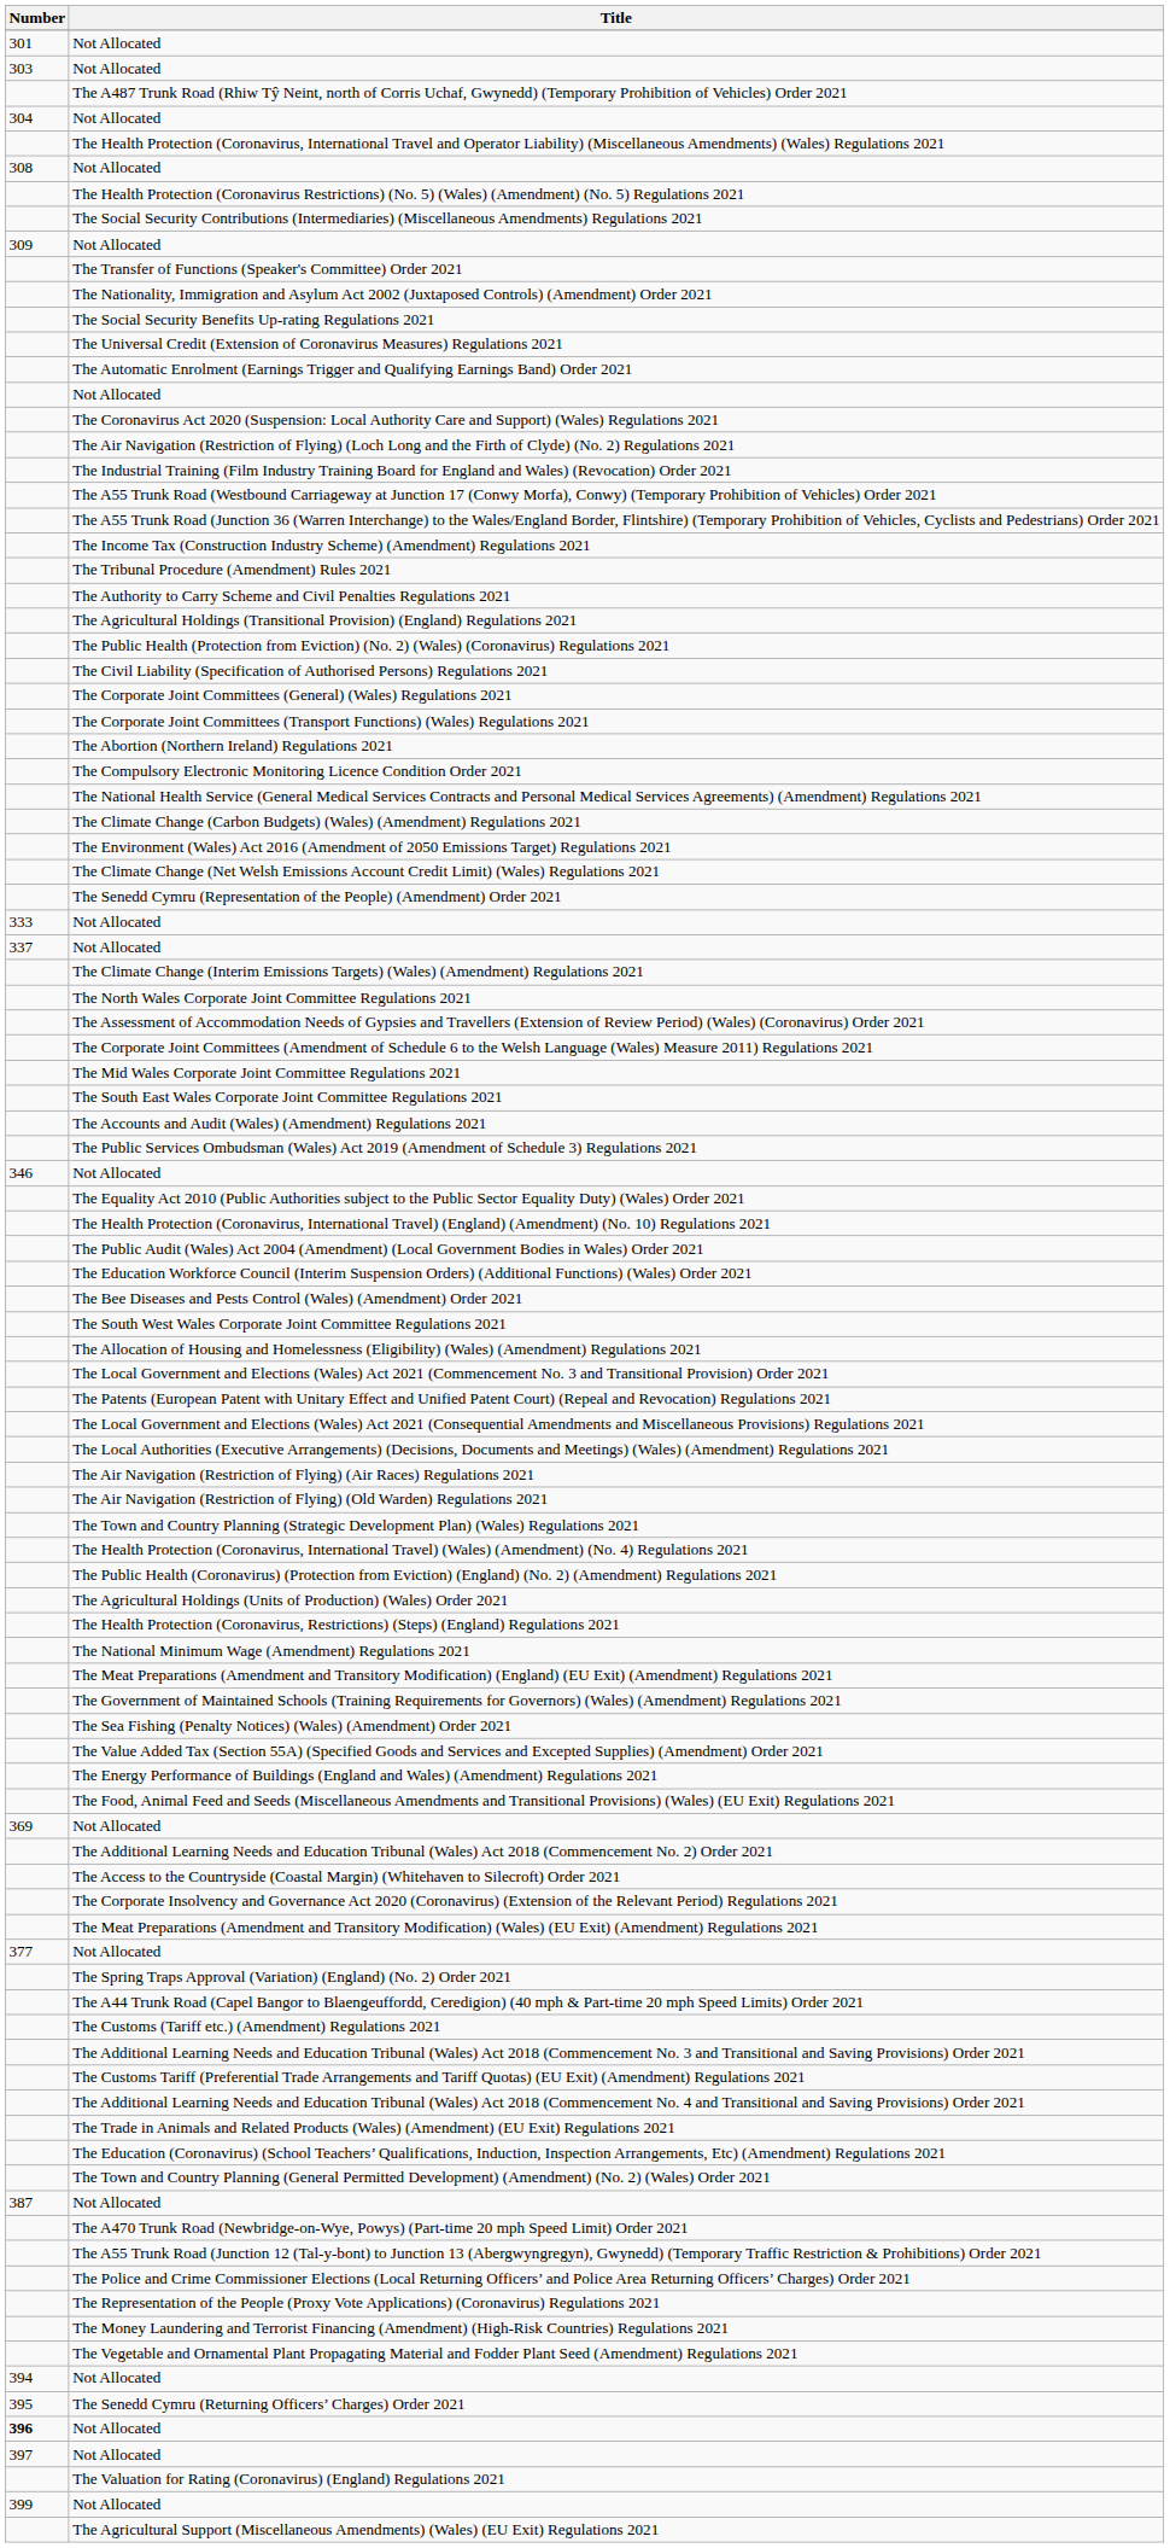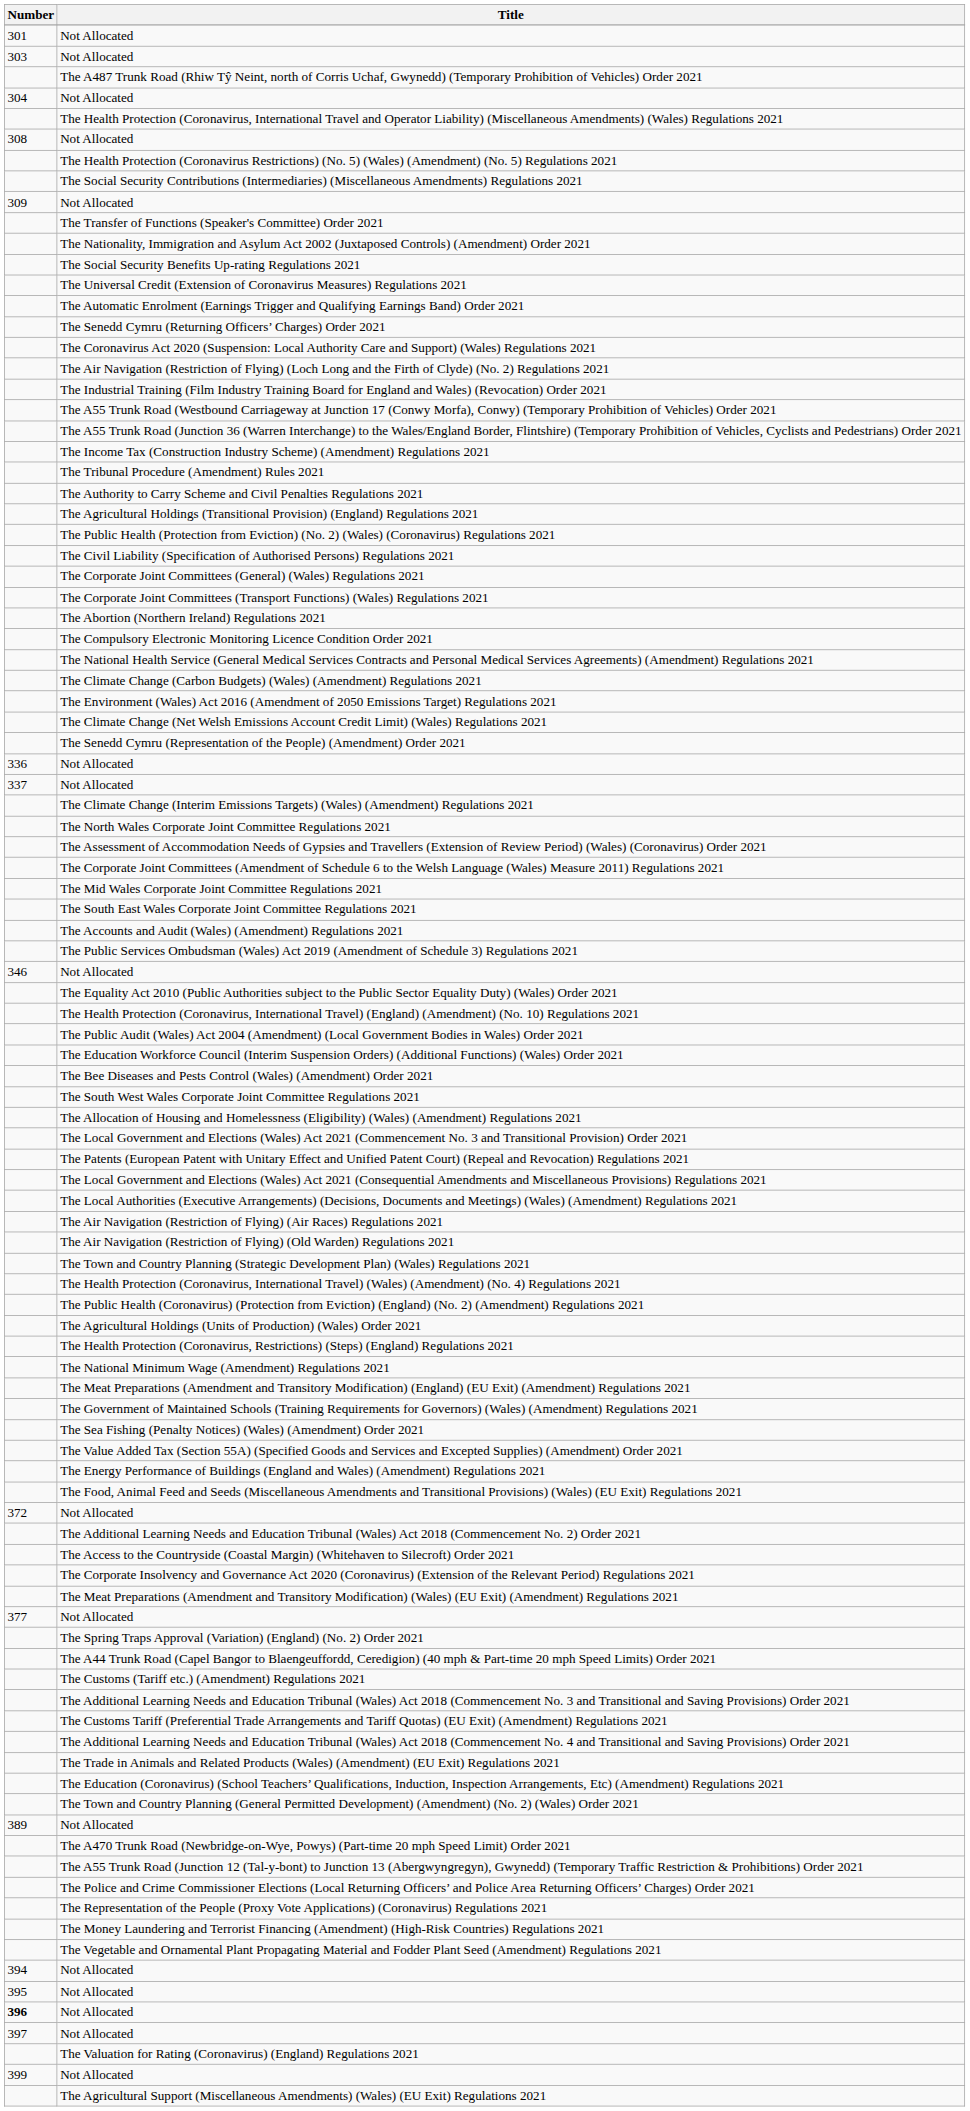row 16 | Title: Not Allocated -> The Senedd Cymru (Returning Officers’ Charges) Order 2021
row 37 | Number: 333 -> 336
row 73 | Number: 369 -> 372
row 88 | Number: 387 -> 389
row 96 | Title: The Senedd Cymru (Returning Officers’ Charges) Order 2021 -> Not Allocated
